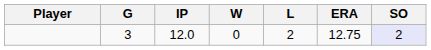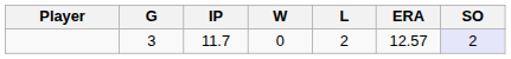row 2 | IP: 12.0 -> 11.7
row 2 | ERA: 12.75 -> 12.57
